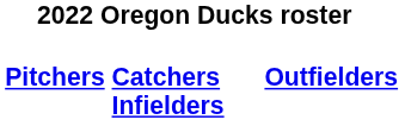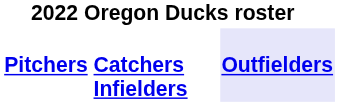Pitchers | column 3: no background -> lavender background
